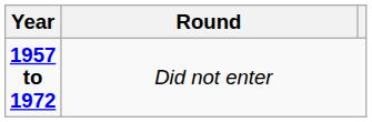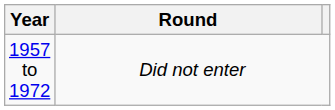1957 to 1972 | Year: bold -> normal
